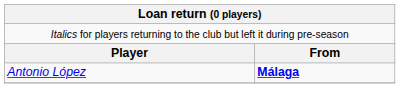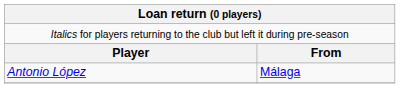Antonio López | column 2: bold -> normal
